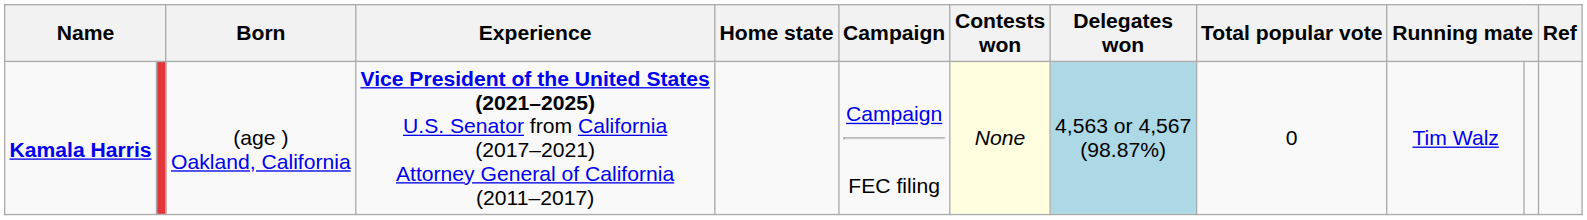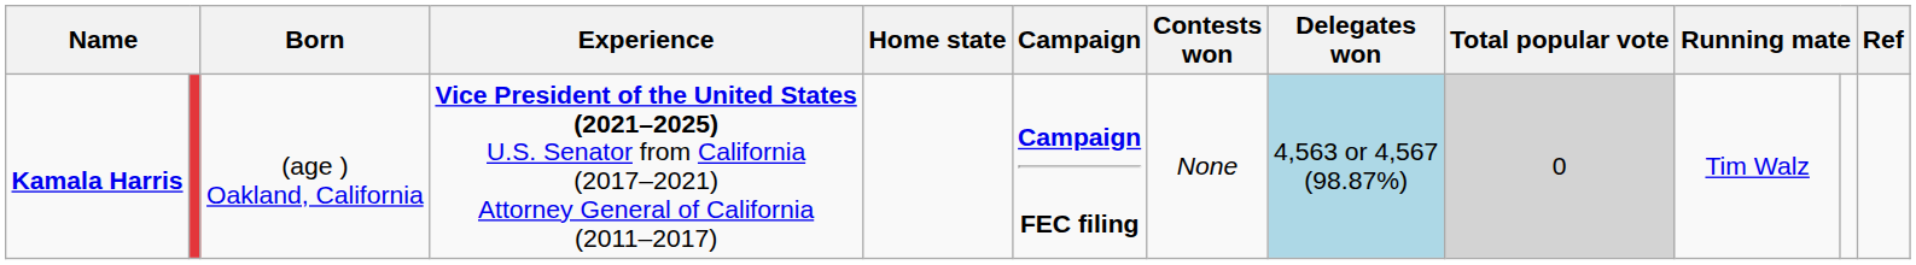Kamala Harris | Campaign: normal -> bold
Kamala Harris | Contests won: lightyellow background -> no background
Kamala Harris | Total popular vote: no background -> lightgrey background
